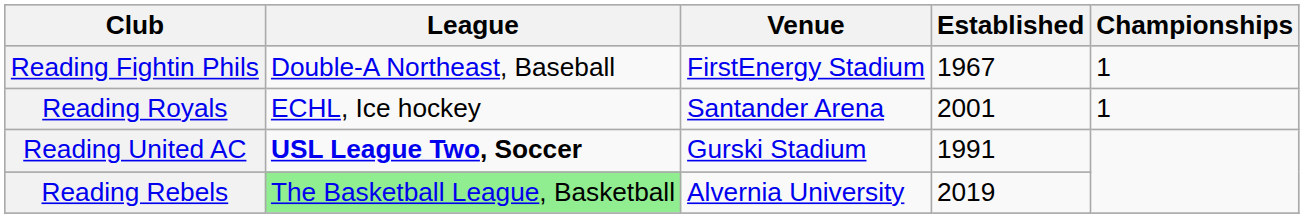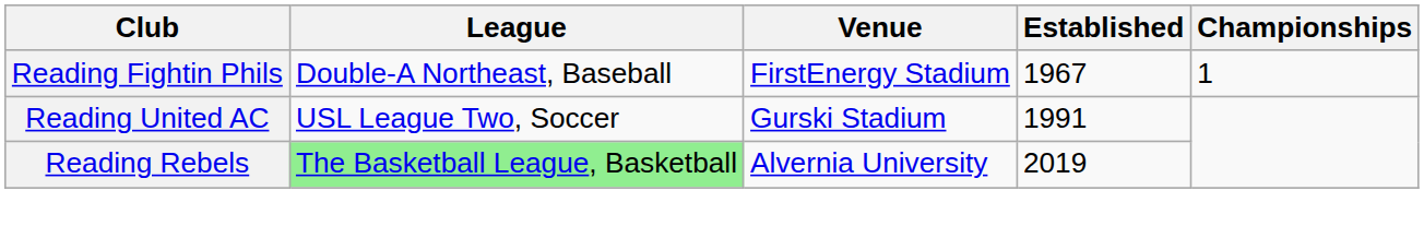- row: Reading Royals | ECHL, Ice hockey | Santander Arena | 2001 | 1
Reading United AC | League: bold -> normal
